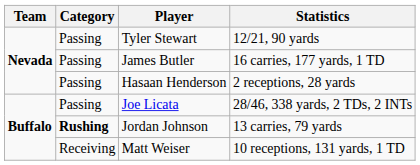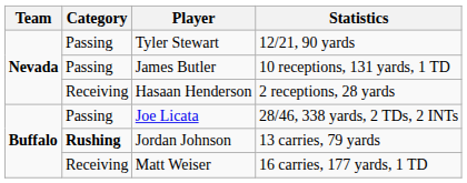James Butler | Statistics: 16 carries, 177 yards, 1 TD -> 10 receptions, 131 yards, 1 TD
Hasaan Henderson | Category: Passing -> Receiving
Matt Weiser | Statistics: 10 receptions, 131 yards, 1 TD -> 16 carries, 177 yards, 1 TD
